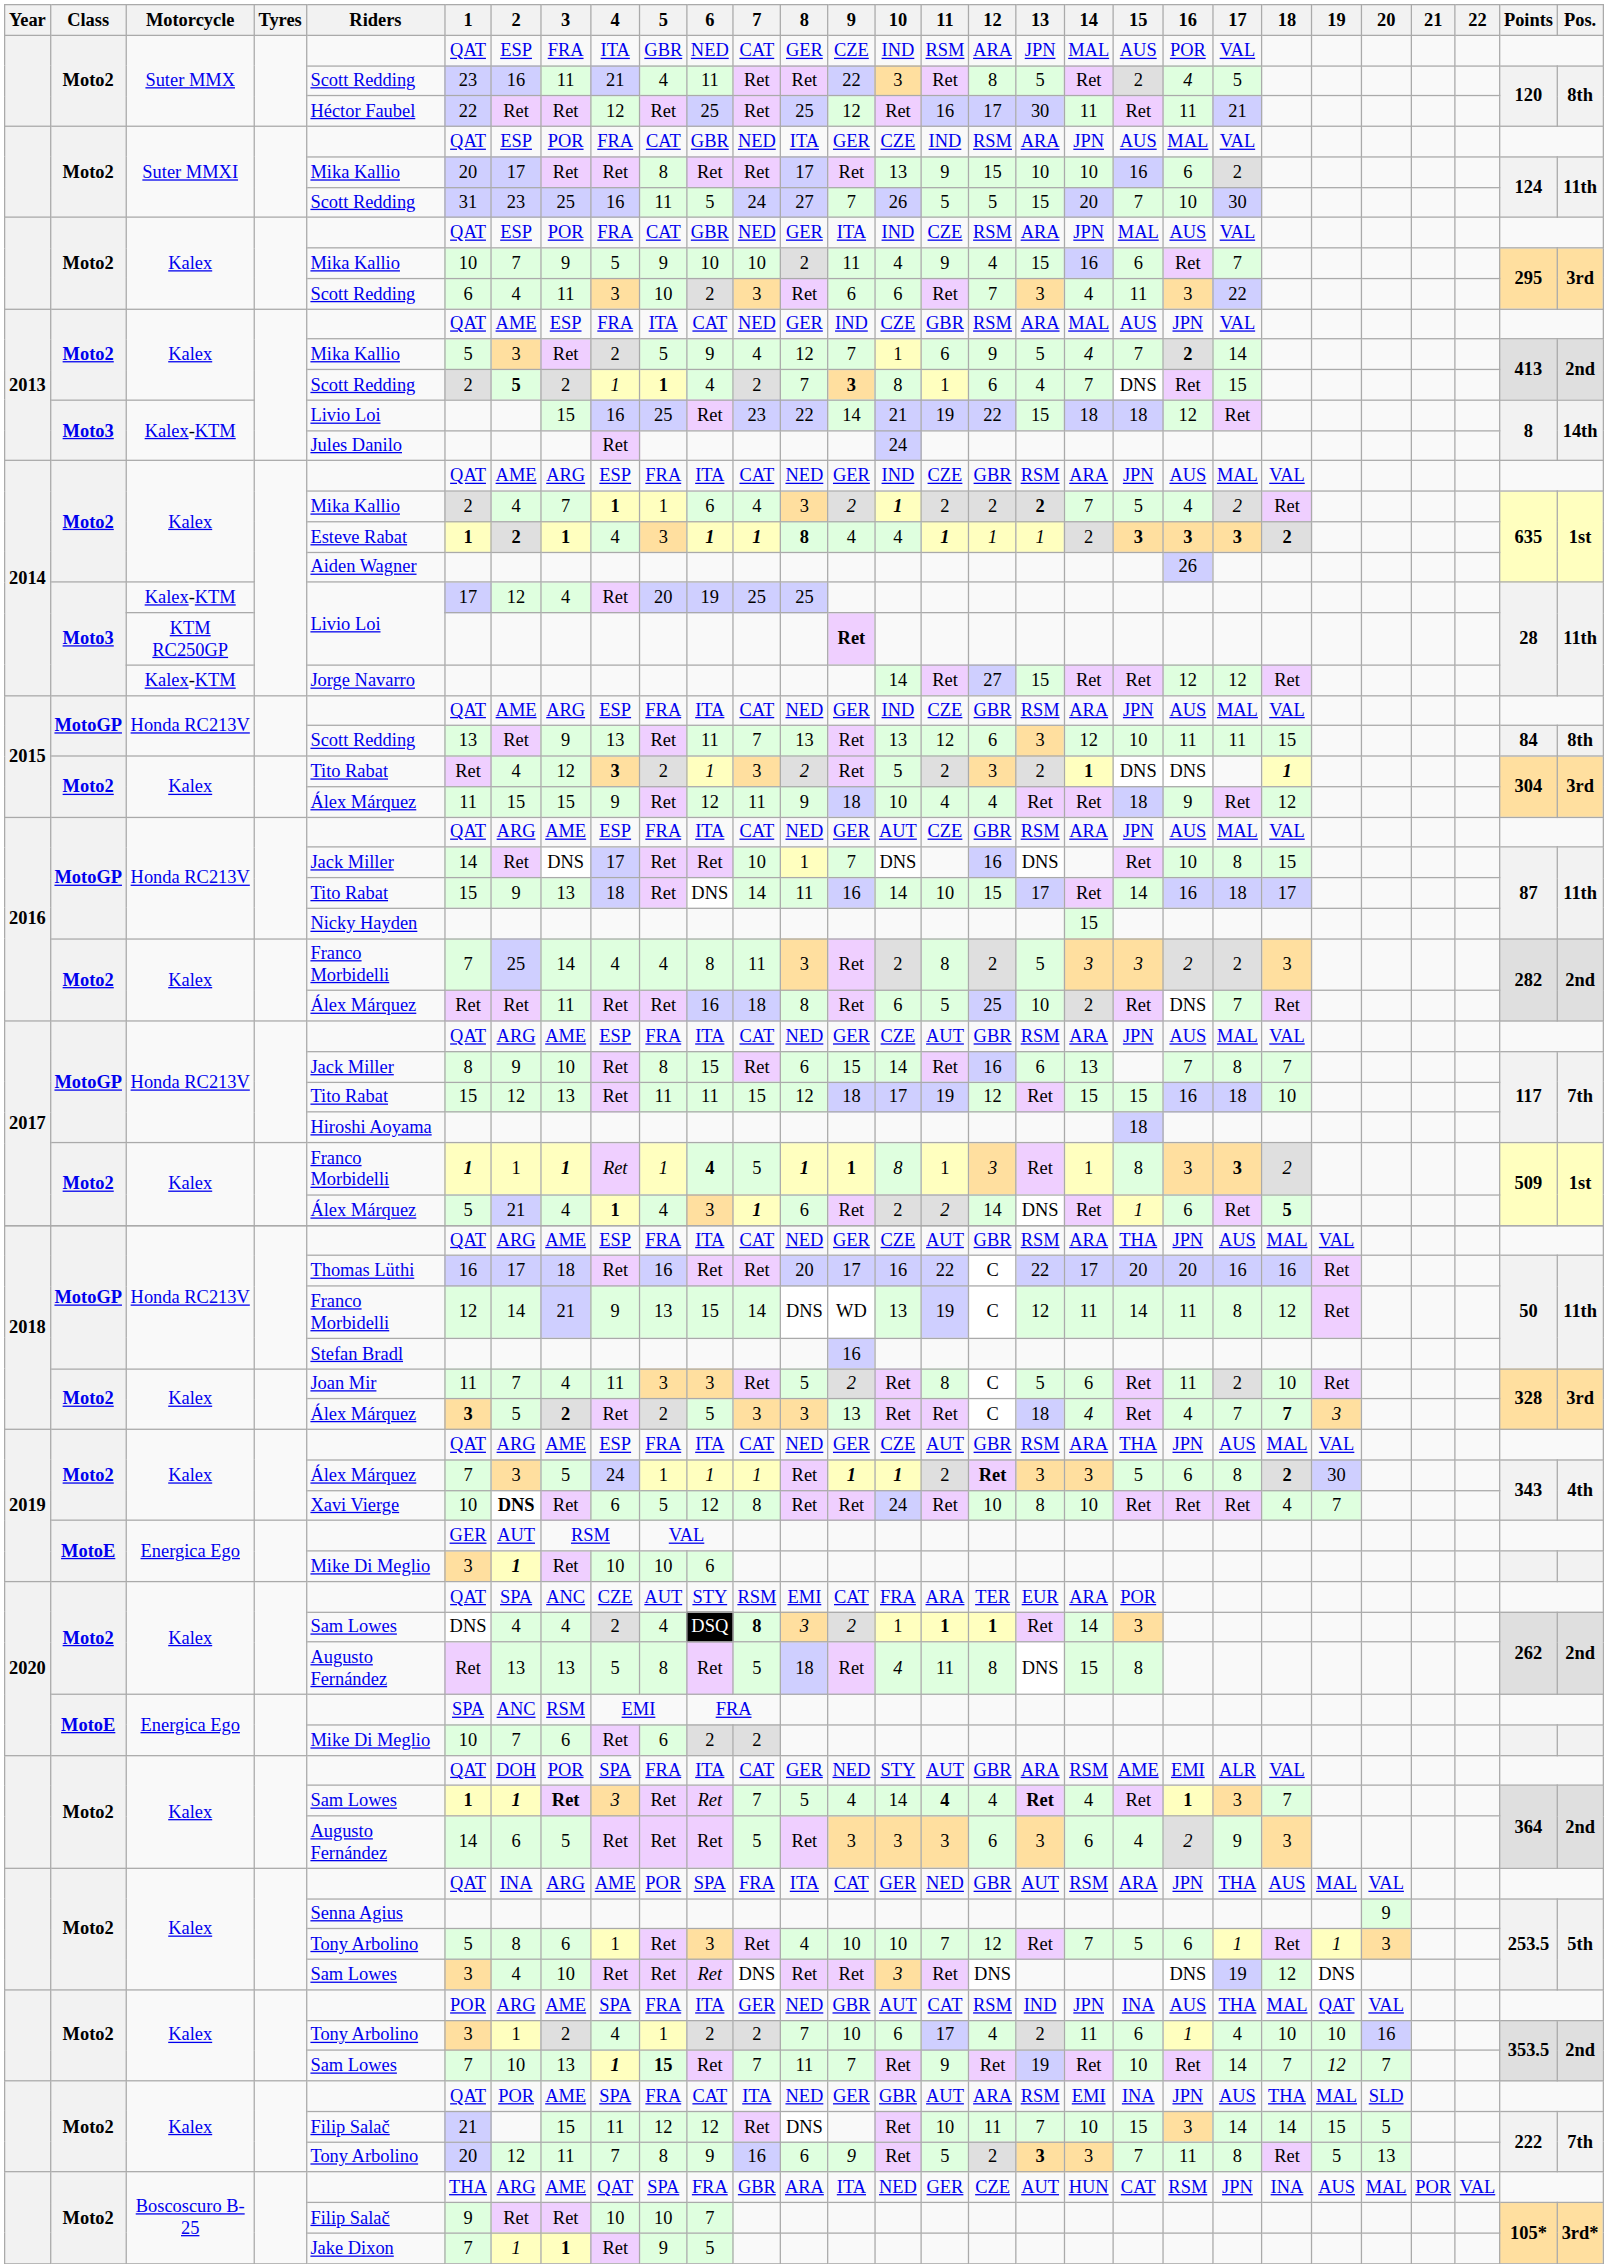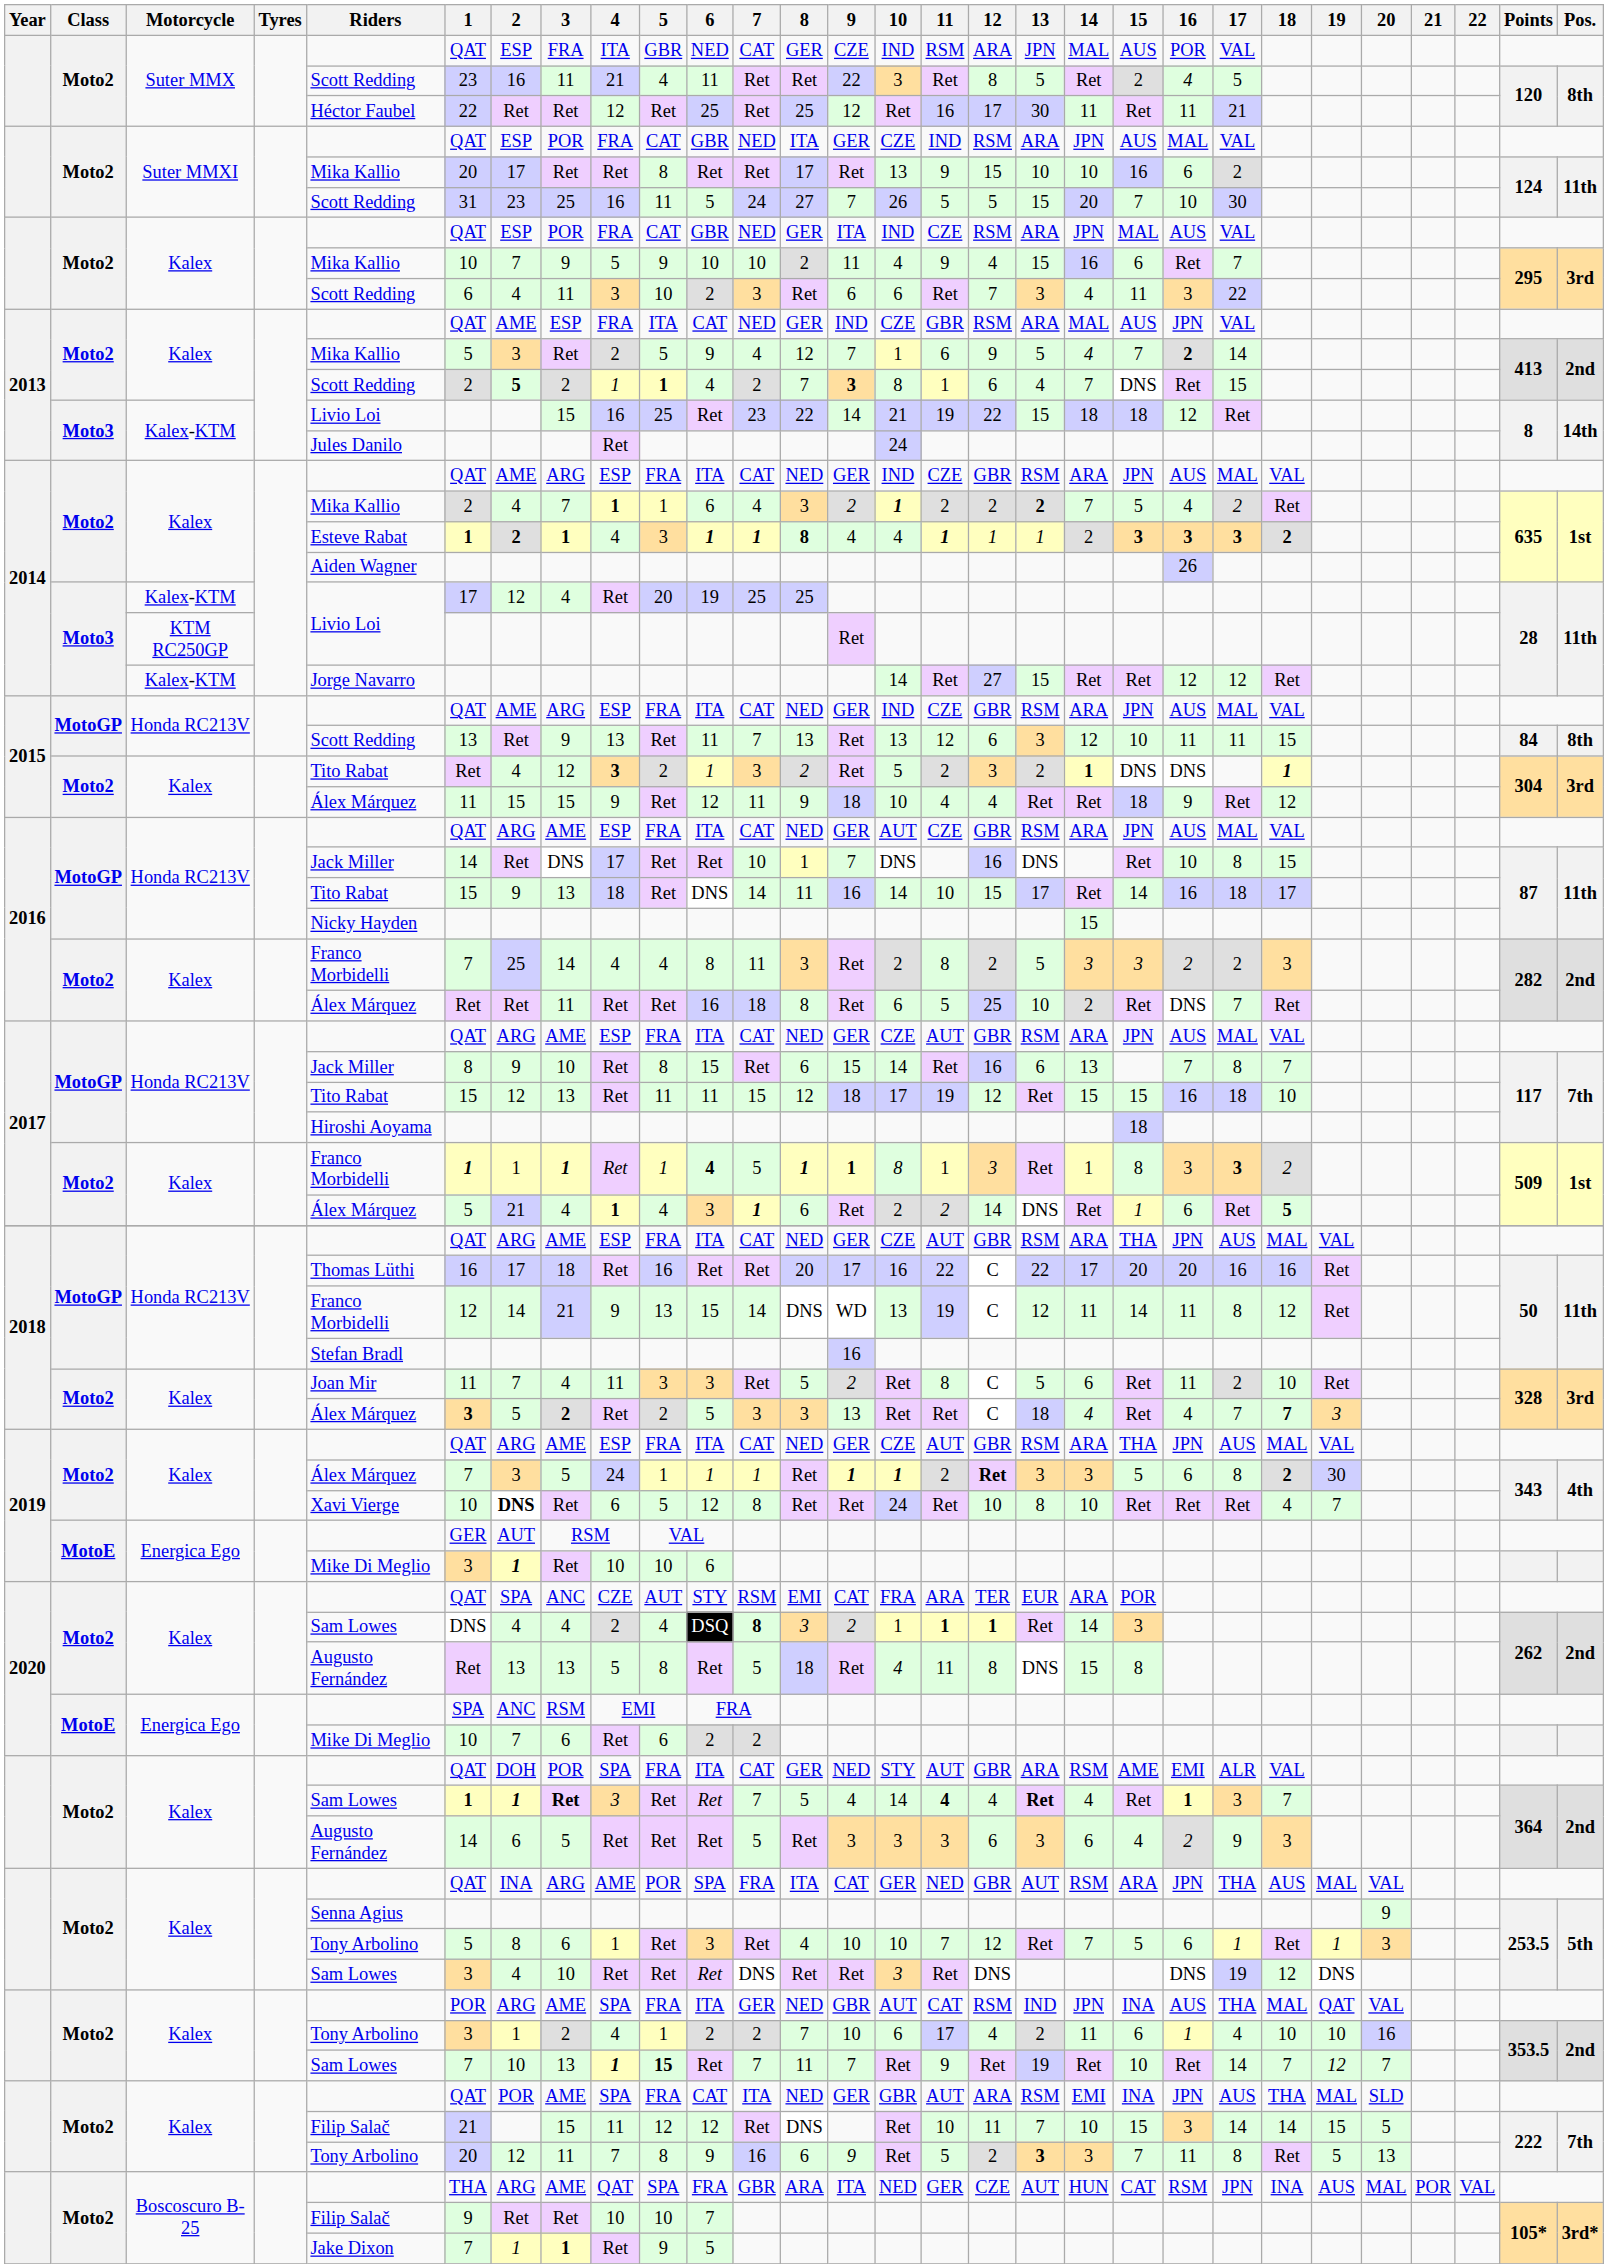2014 / KTM RC250GP | 9: bold -> normal
